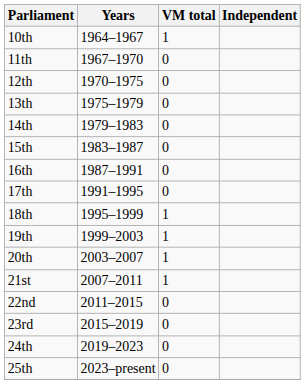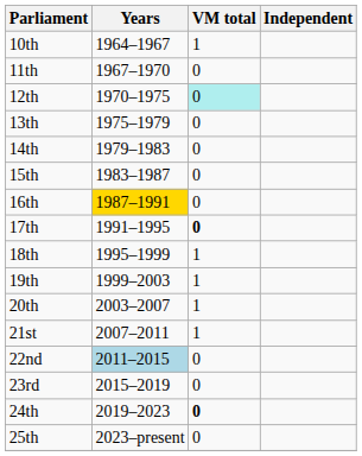12th | VM total: no background -> paleturquoise background
16th | Years: no background -> gold background
17th | VM total: normal -> bold
22nd | Years: no background -> lightblue background
24th | VM total: normal -> bold
